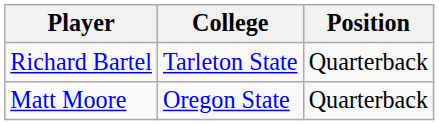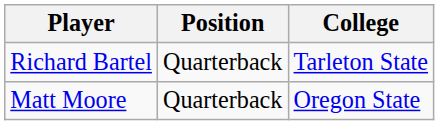columns swapped: Position <-> College
